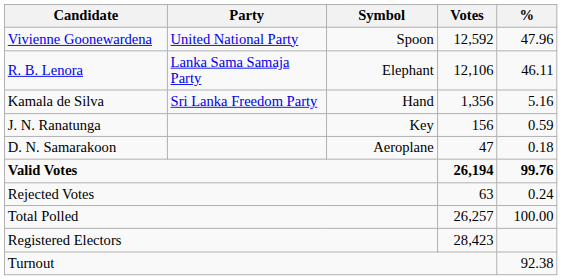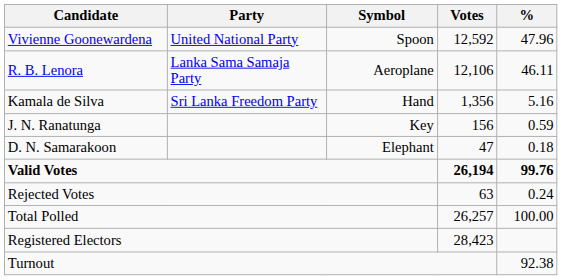R. B. Lenora | Symbol: Elephant -> Aeroplane
D. N. Samarakoon | Symbol: Aeroplane -> Elephant
